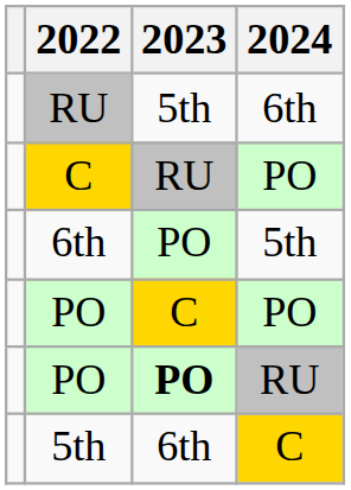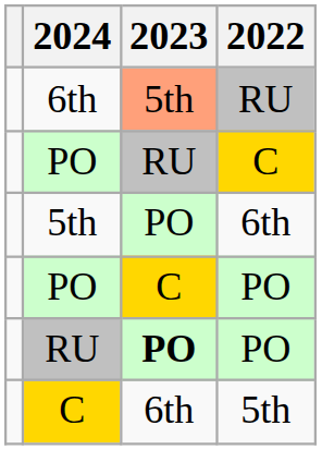columns swapped: 2022 <-> 2024
row 2 | 2023: no background -> lightsalmon background
